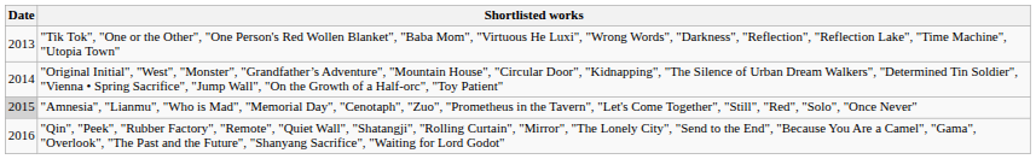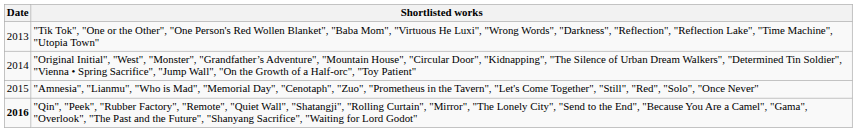row 4 | Date: lightgrey background -> no background
row 5 | Date: normal -> bold
